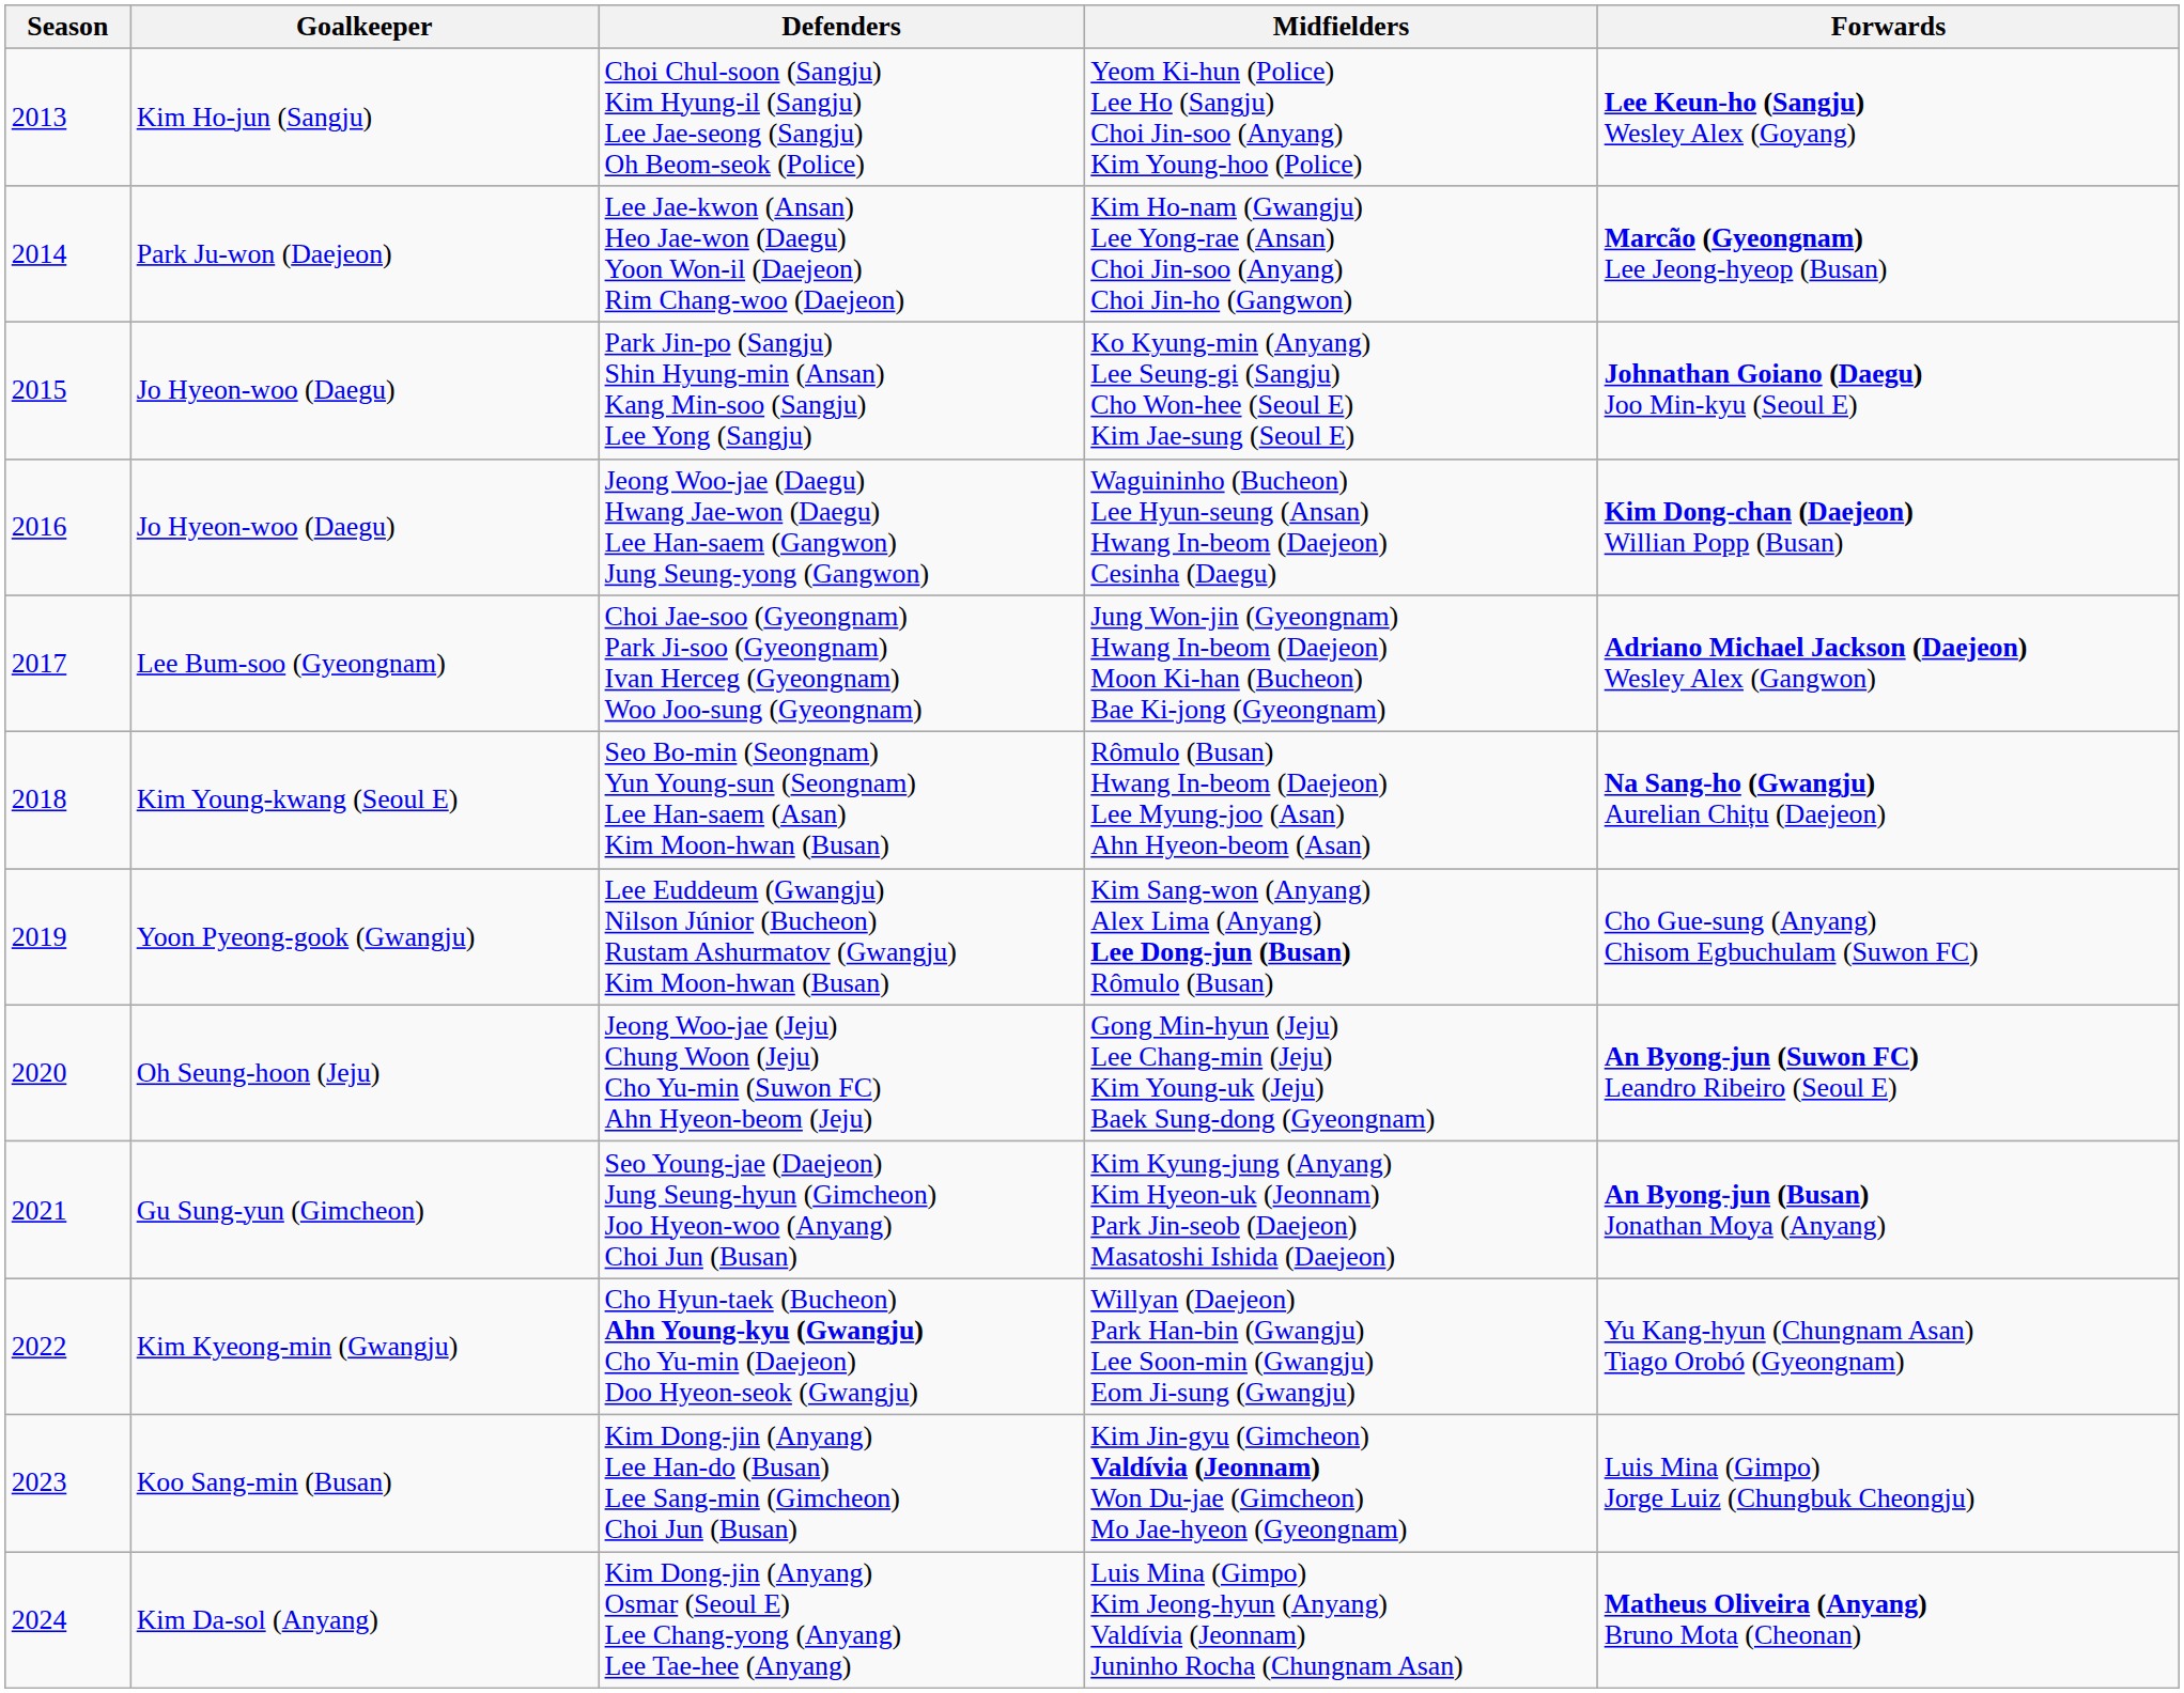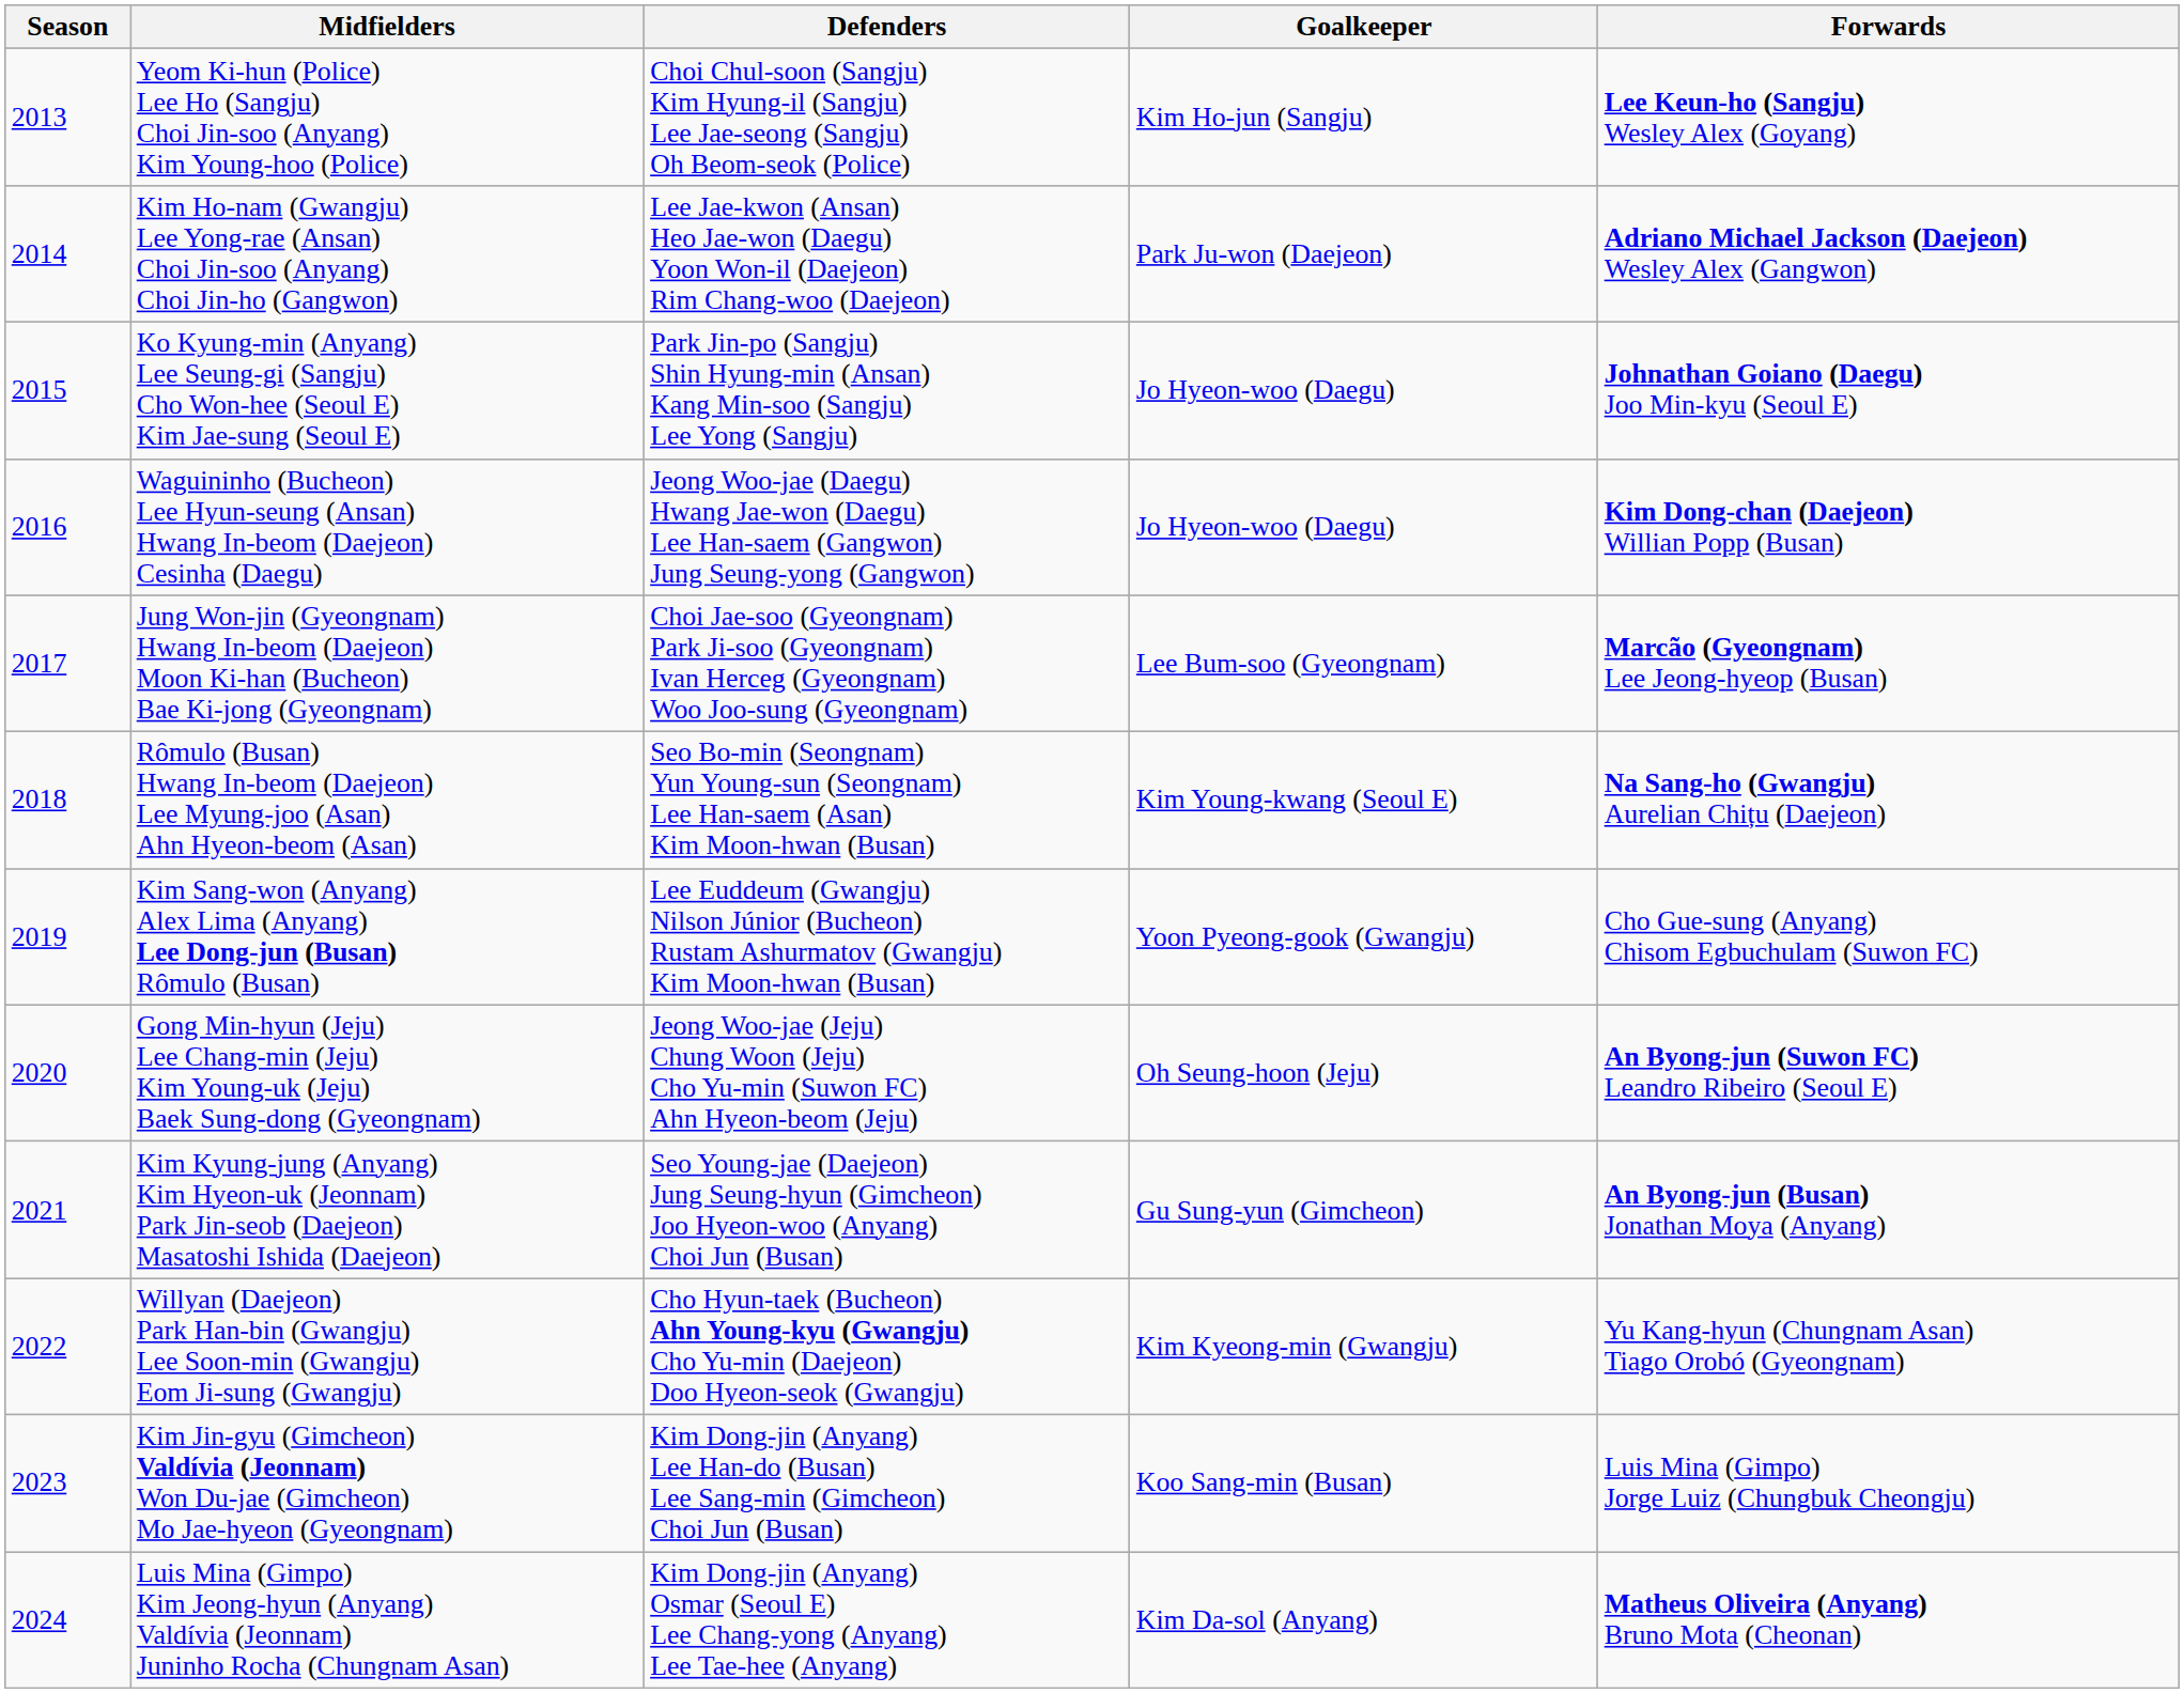columns swapped: Goalkeeper <-> Midfielders
row 3 | Forwards: Marcão (Gyeongnam) Lee Jeong-hyeop (Busan) -> Adriano Michael Jackson (Daejeon) Wesley Alex (Gangwon)
row 6 | Forwards: Adriano Michael Jackson (Daejeon) Wesley Alex (Gangwon) -> Marcão (Gyeongnam) Lee Jeong-hyeop (Busan)
